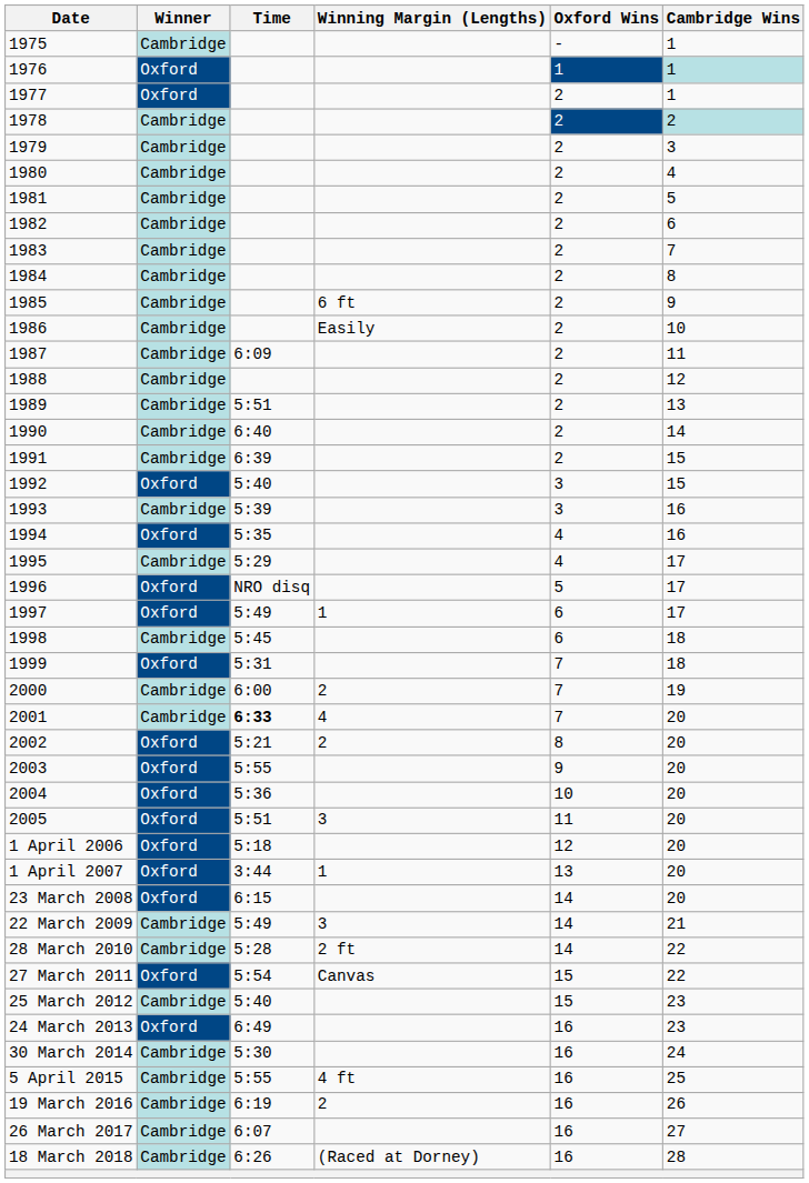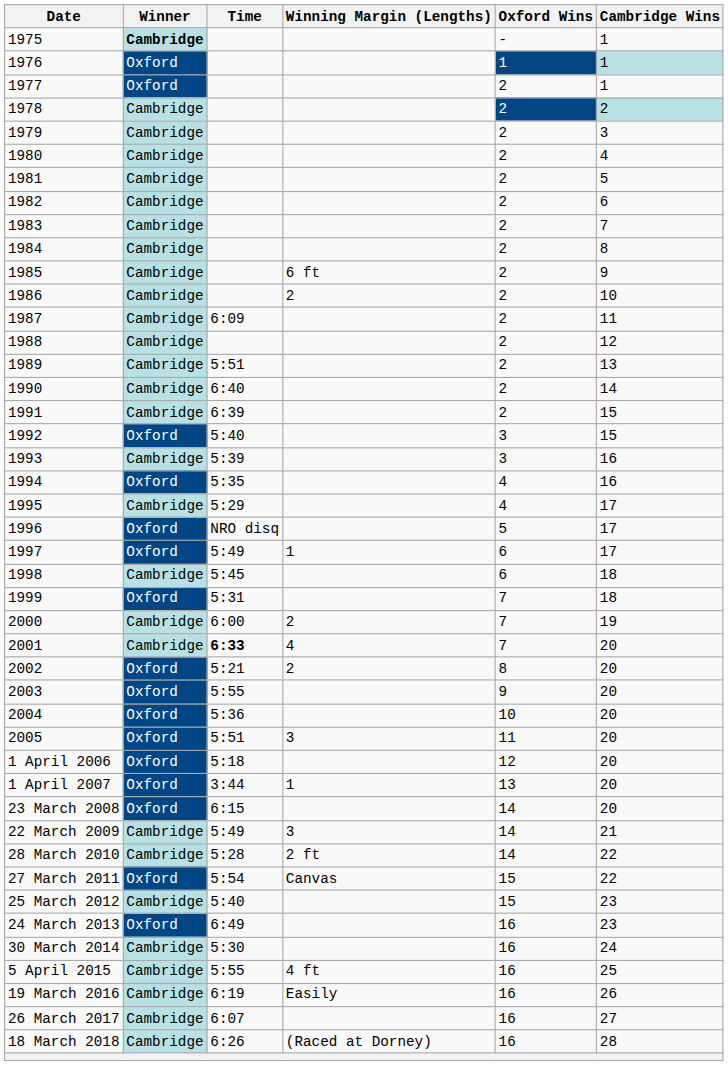1975 | Winner: normal -> bold
1986 | Winning Margin (Lengths): Easily -> 2
19 March 2016 | Winning Margin (Lengths): 2 -> Easily
